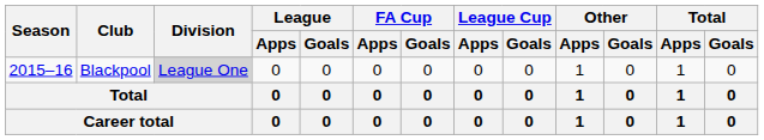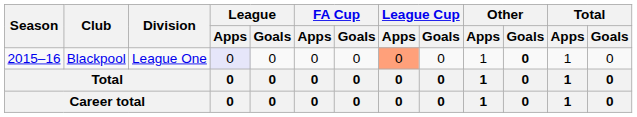Blackpool | Division: lightgrey background -> no background
Blackpool | League / Apps: no background -> lavender background
Blackpool | League Cup / Apps: no background -> lightsalmon background
Blackpool | Other / Goals: normal -> bold
